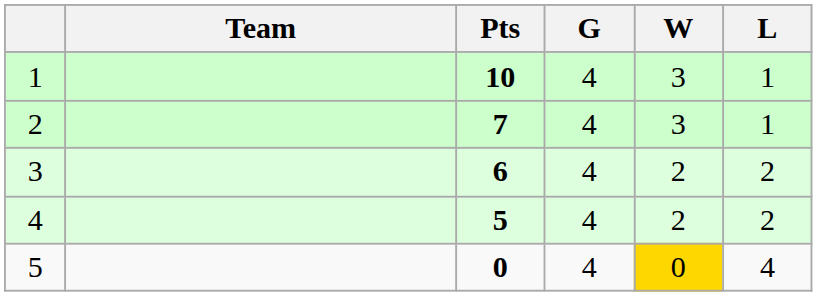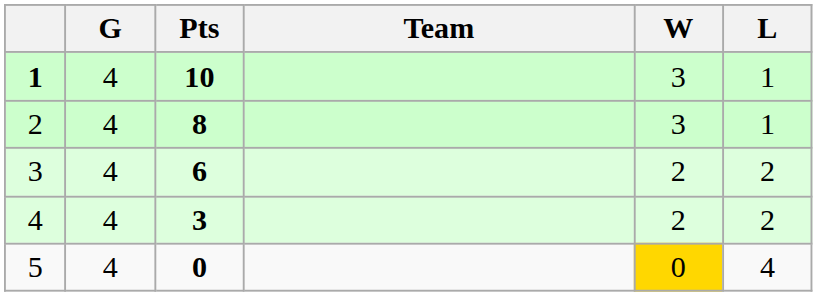columns swapped: Team <-> G
row 2 | column 1: normal -> bold
row 3 | Pts: 7 -> 8
row 5 | Pts: 5 -> 3
